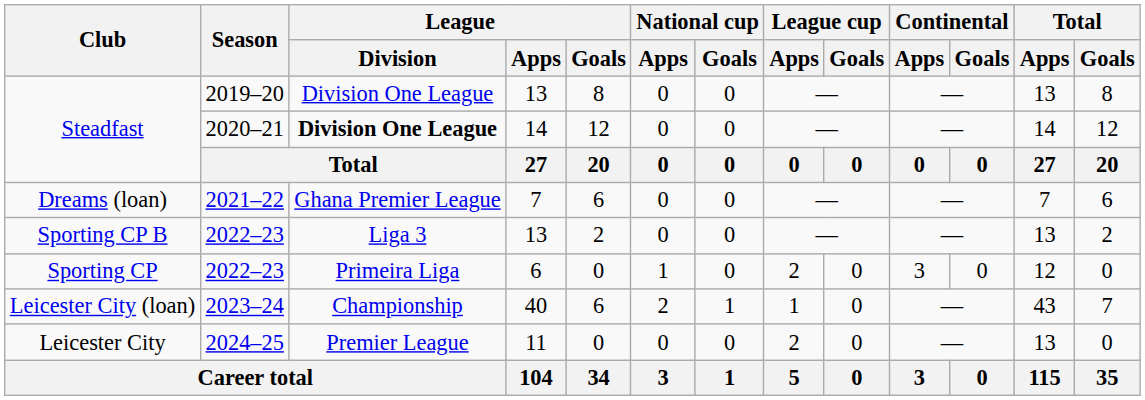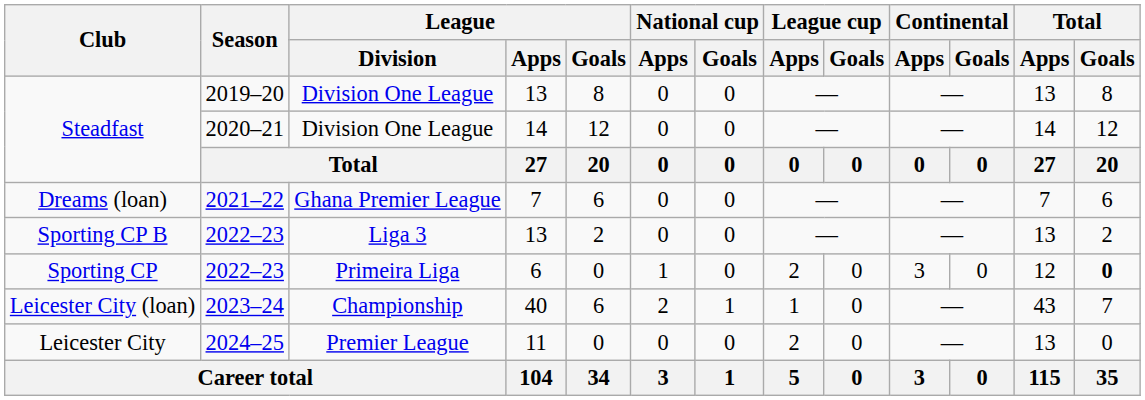Steadfast / 2020–21 | League / Division: bold -> normal
Sporting CP | Total / Goals: normal -> bold
